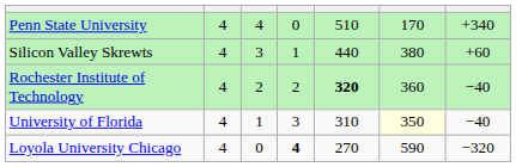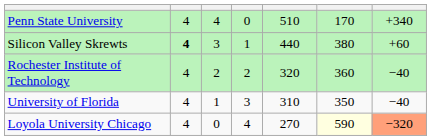Silicon Valley Skrewts | column 2: normal -> bold
Rochester Institute of Technology | column 5: bold -> normal
University of Florida | column 6: lightyellow background -> no background
Loyola University Chicago | column 4: bold -> normal
Loyola University Chicago | column 6: no background -> lightyellow background
Loyola University Chicago | column 7: no background -> lightsalmon background
